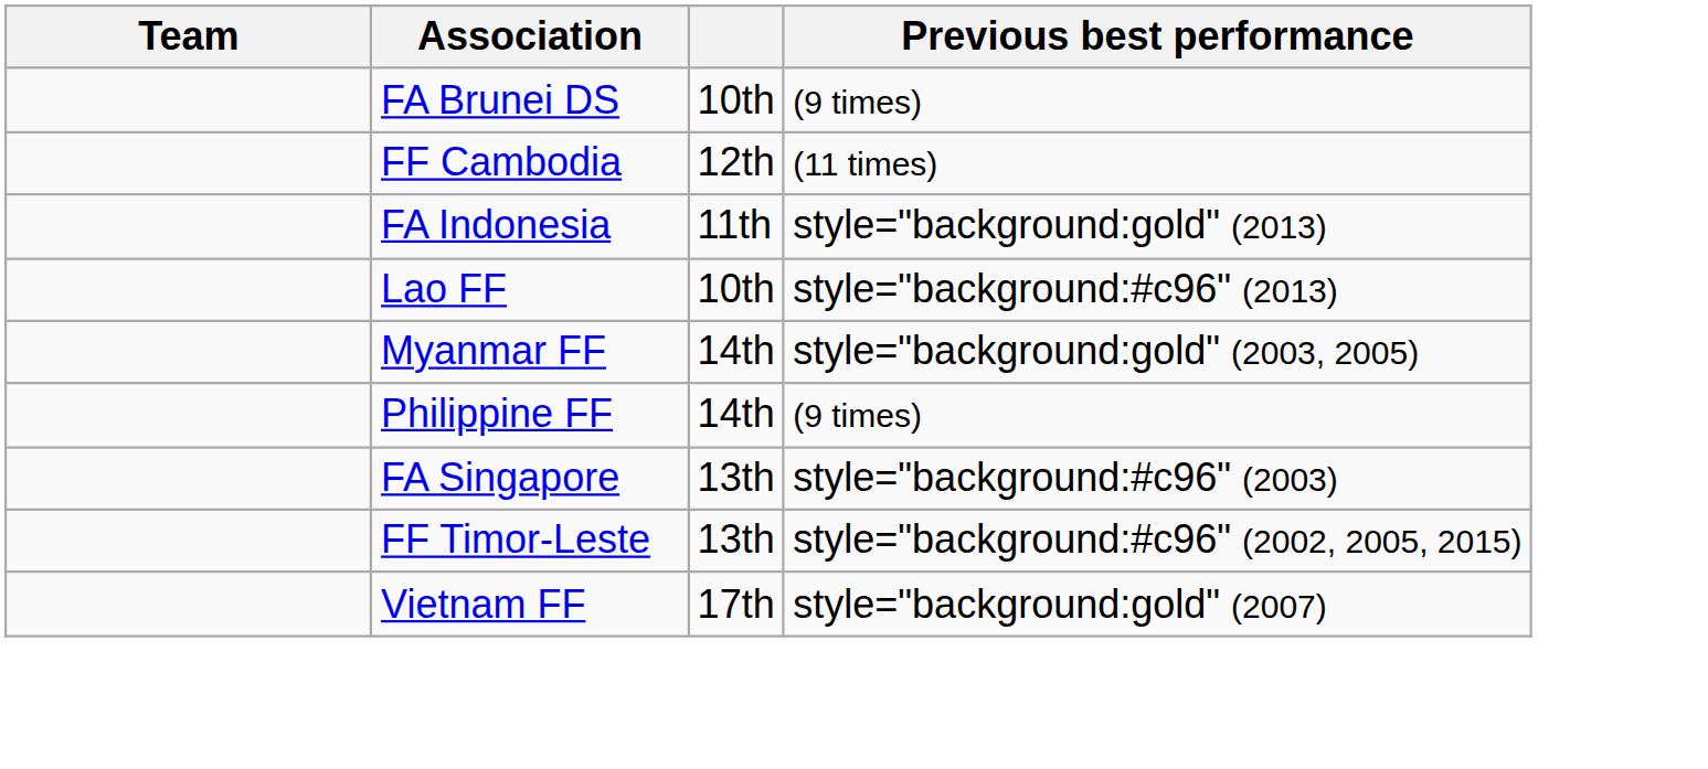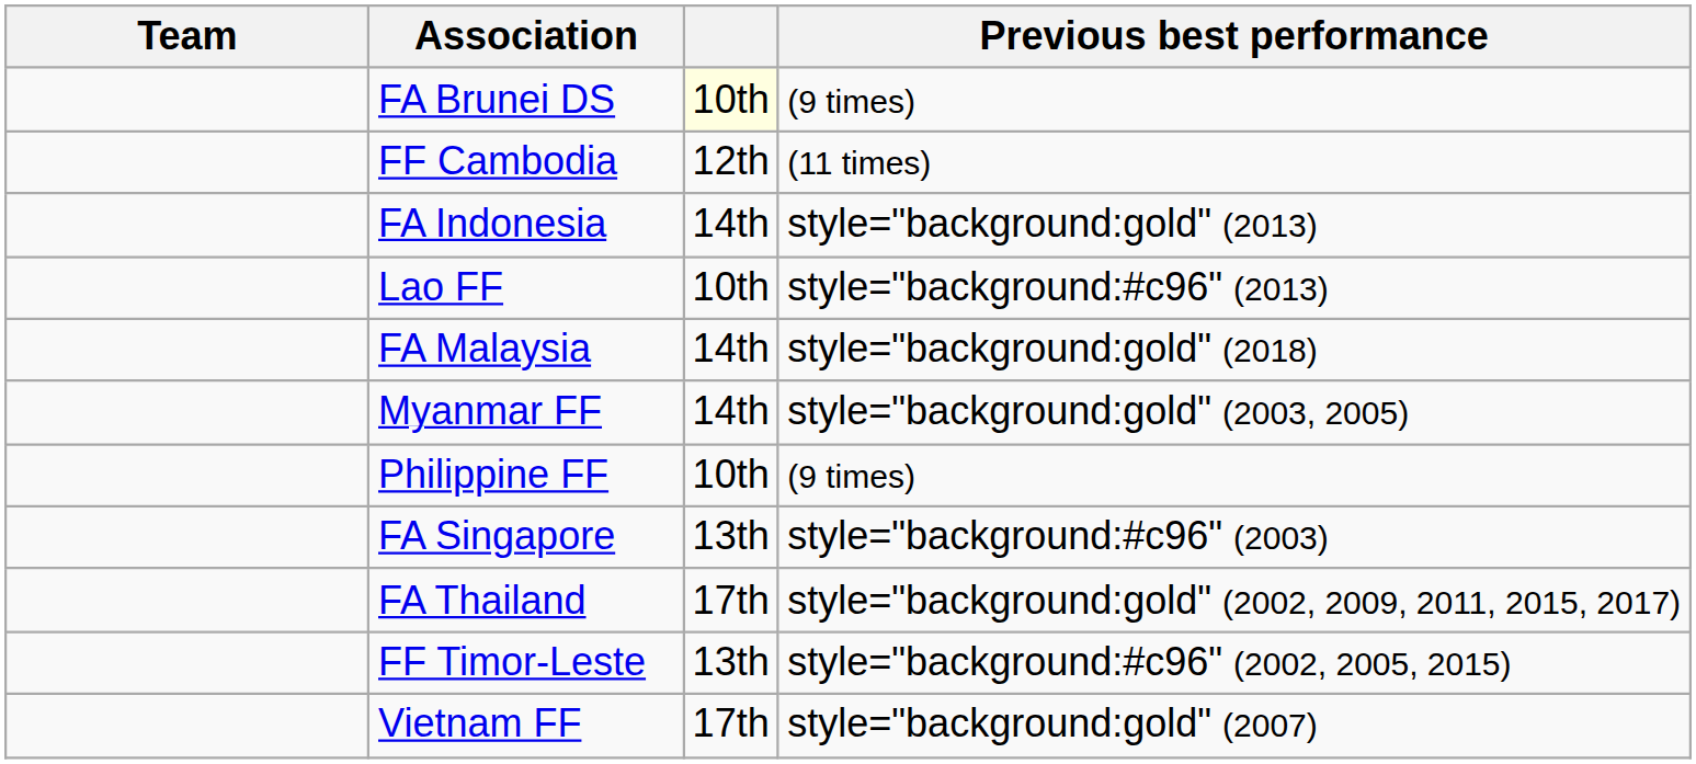FA Brunei DS | column 3: no background -> lightyellow background
FA Indonesia | column 3: 11th -> 14th
+ row: FA Malaysia | 14th | style="background:gold" (2018)
Philippine FF | column 3: 14th -> 10th
+ row: FA Thailand | 17th | style="background:gold" (2002, 2009, 2011, 2015, 2017)
